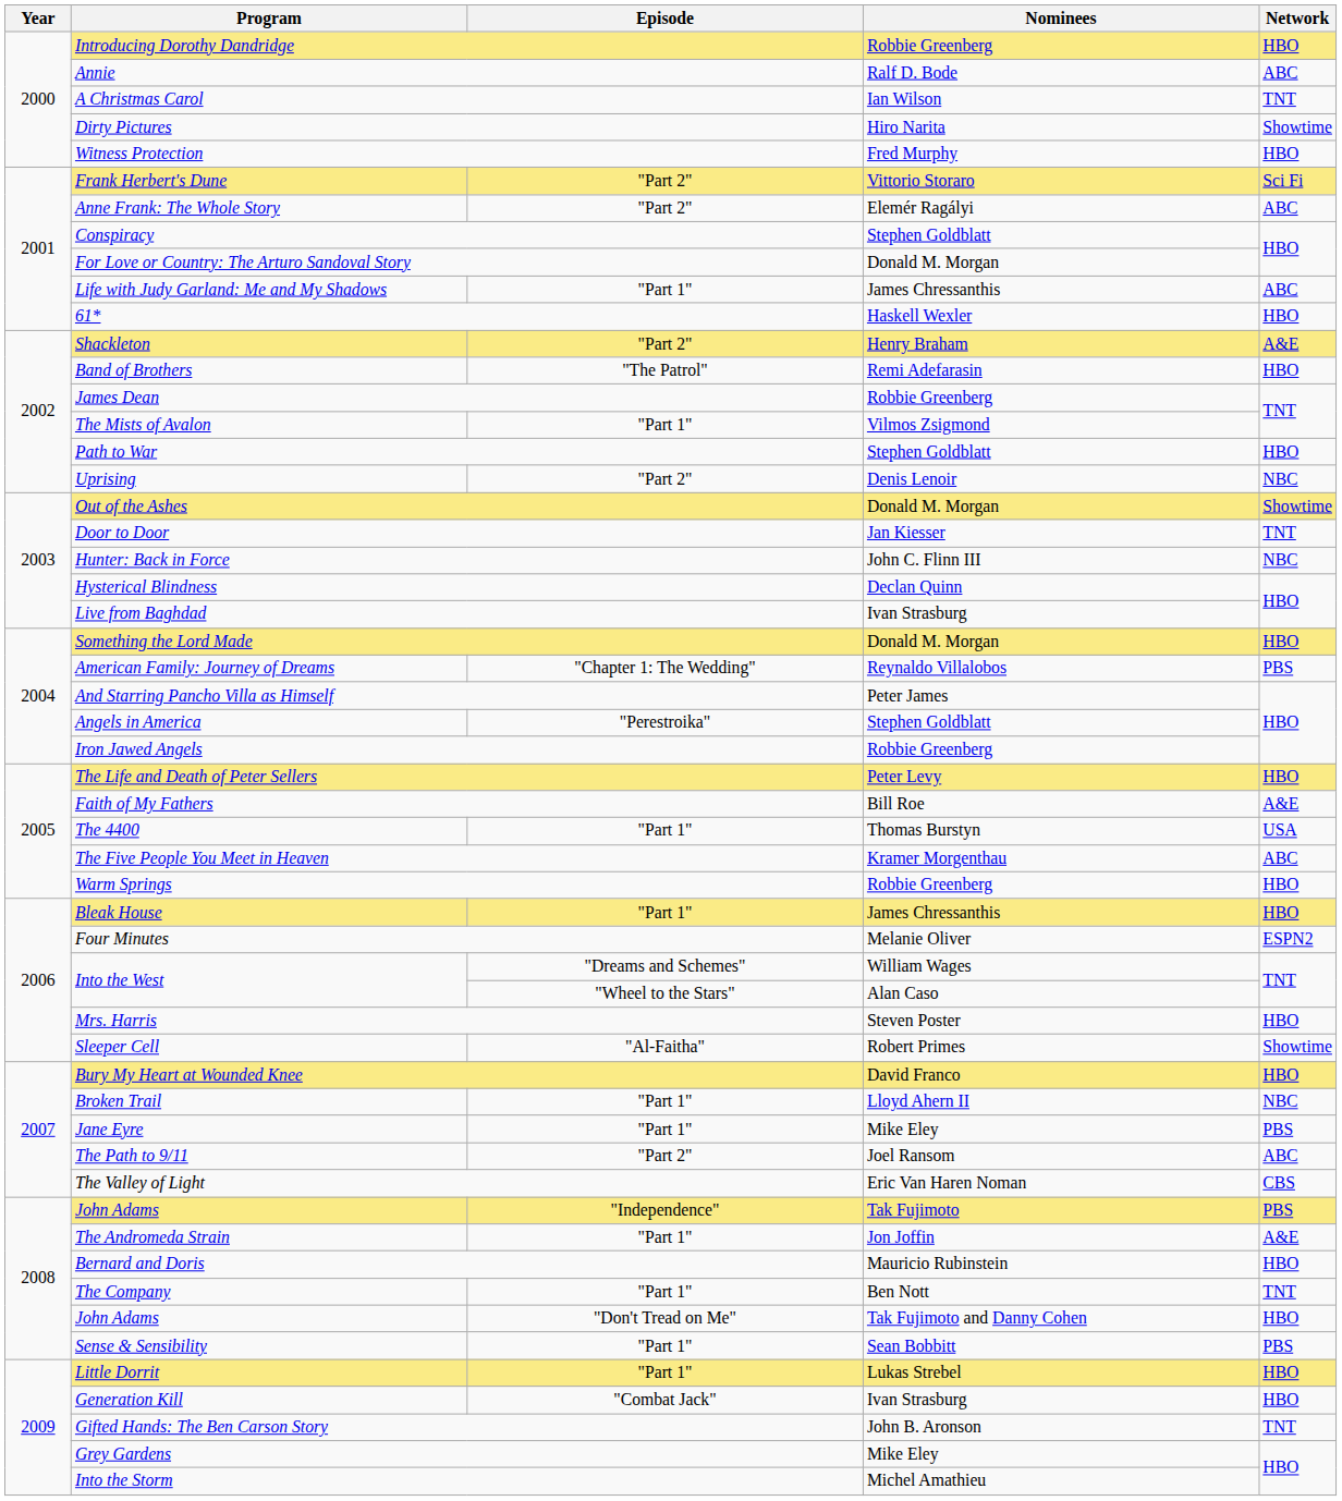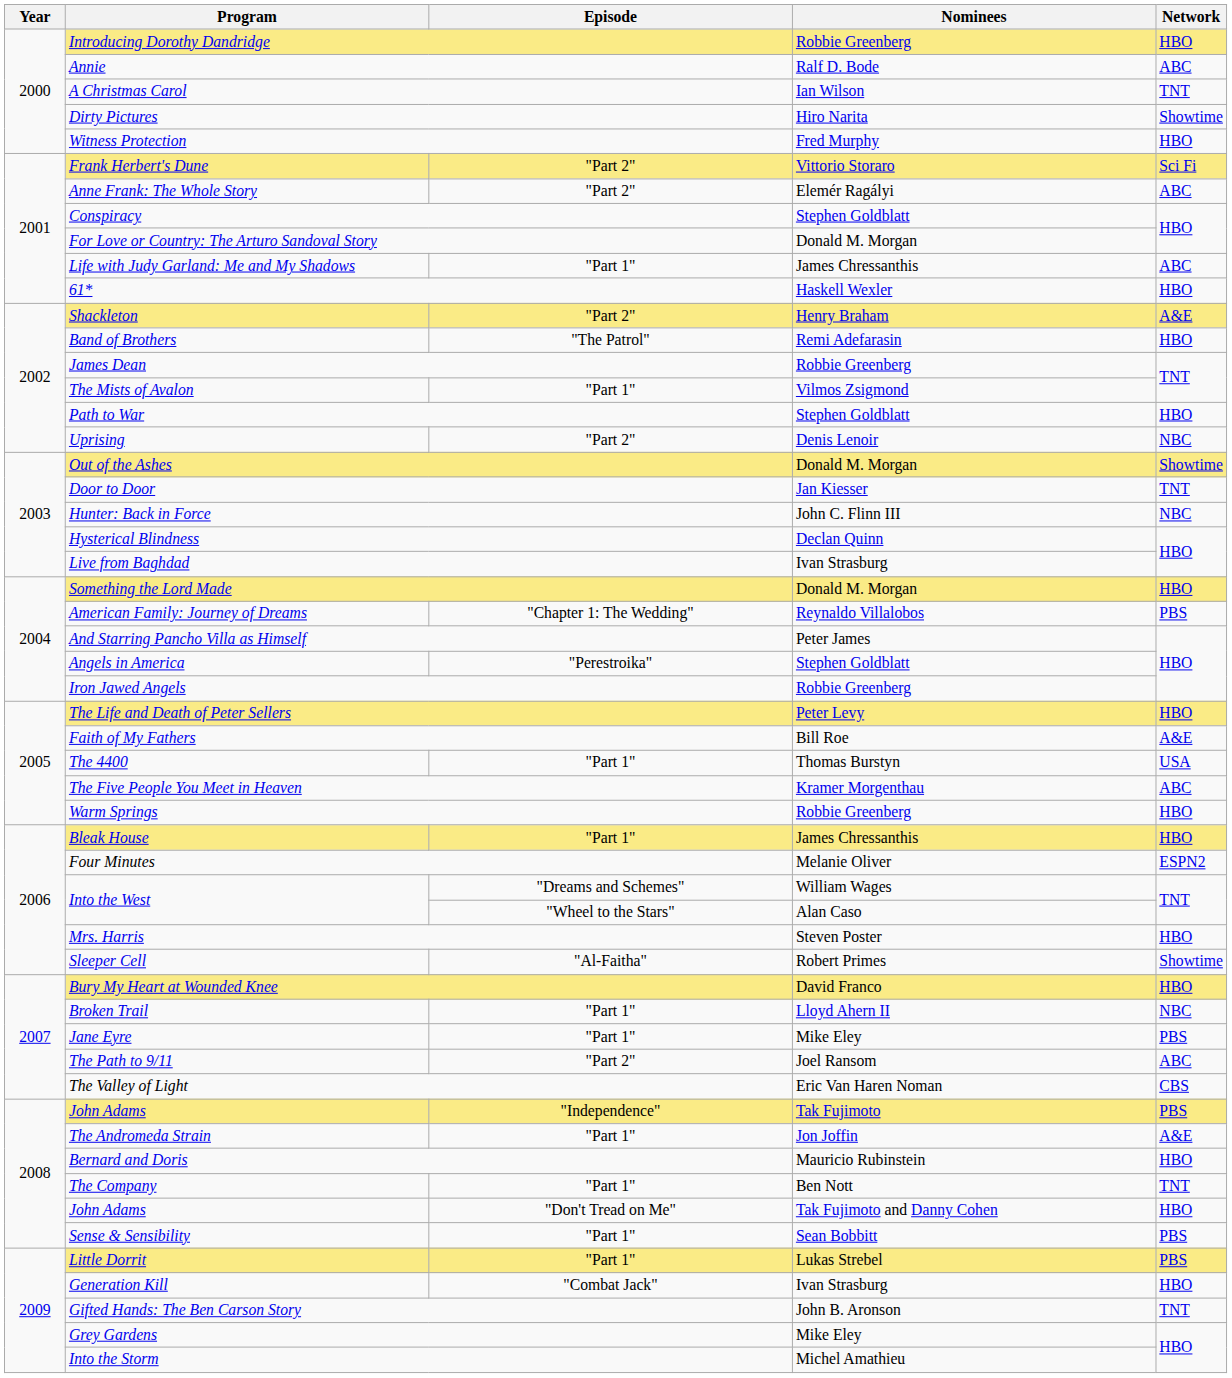Little Dorrit | Network: HBO -> PBS
